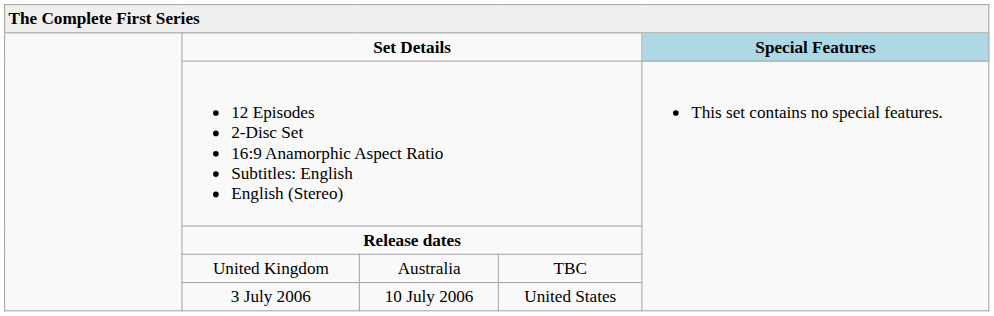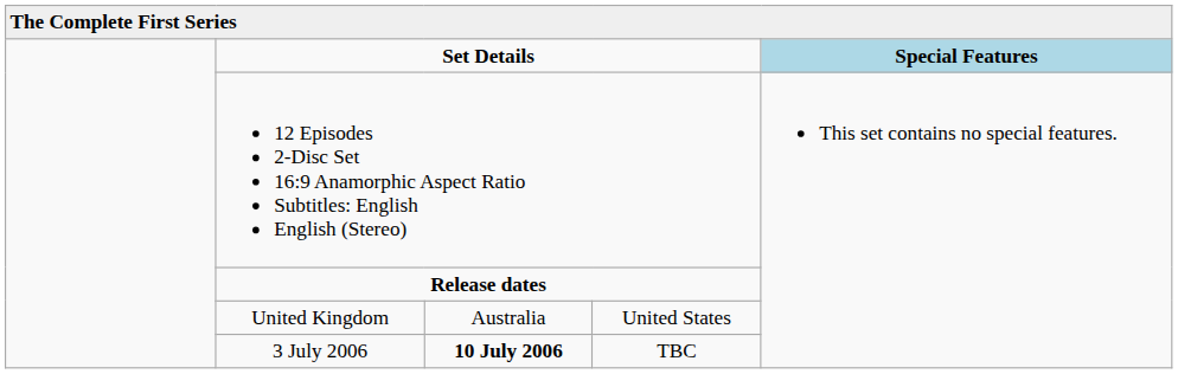United Kingdom | column 4: TBC -> United States
3 July 2006 | column 3: normal -> bold
3 July 2006 | column 4: United States -> TBC
